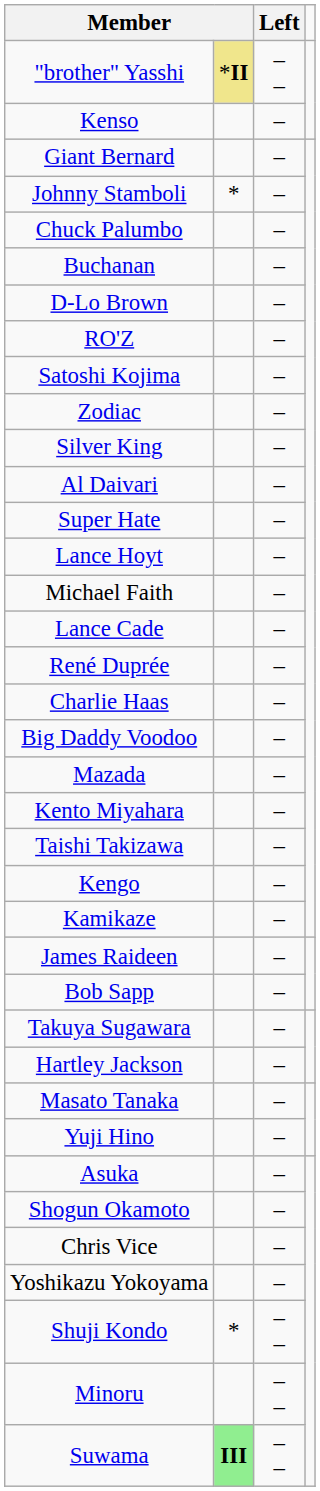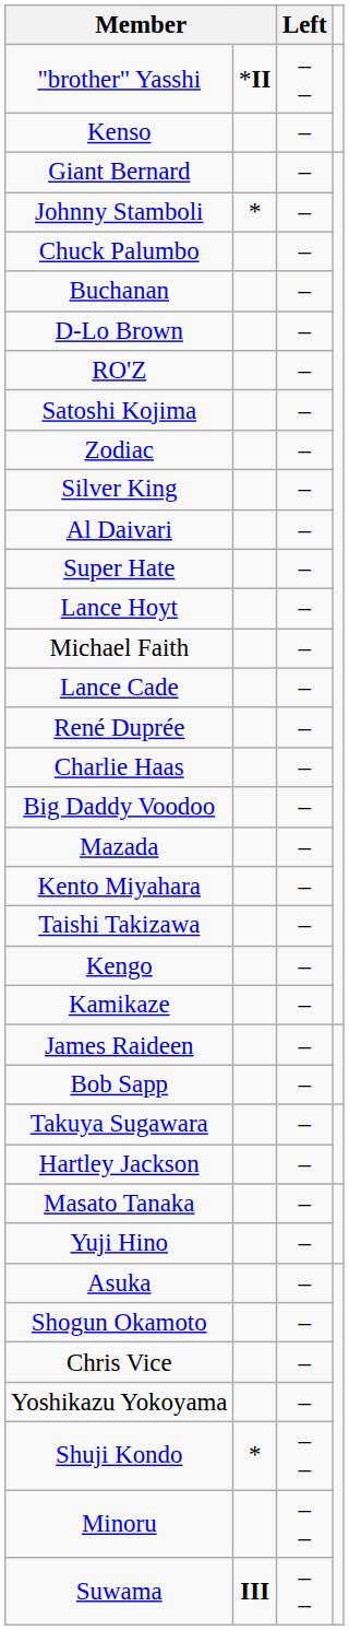"brother" Yasshi | column 2: khaki background -> no background
Suwama | column 2: lightgreen background -> no background
